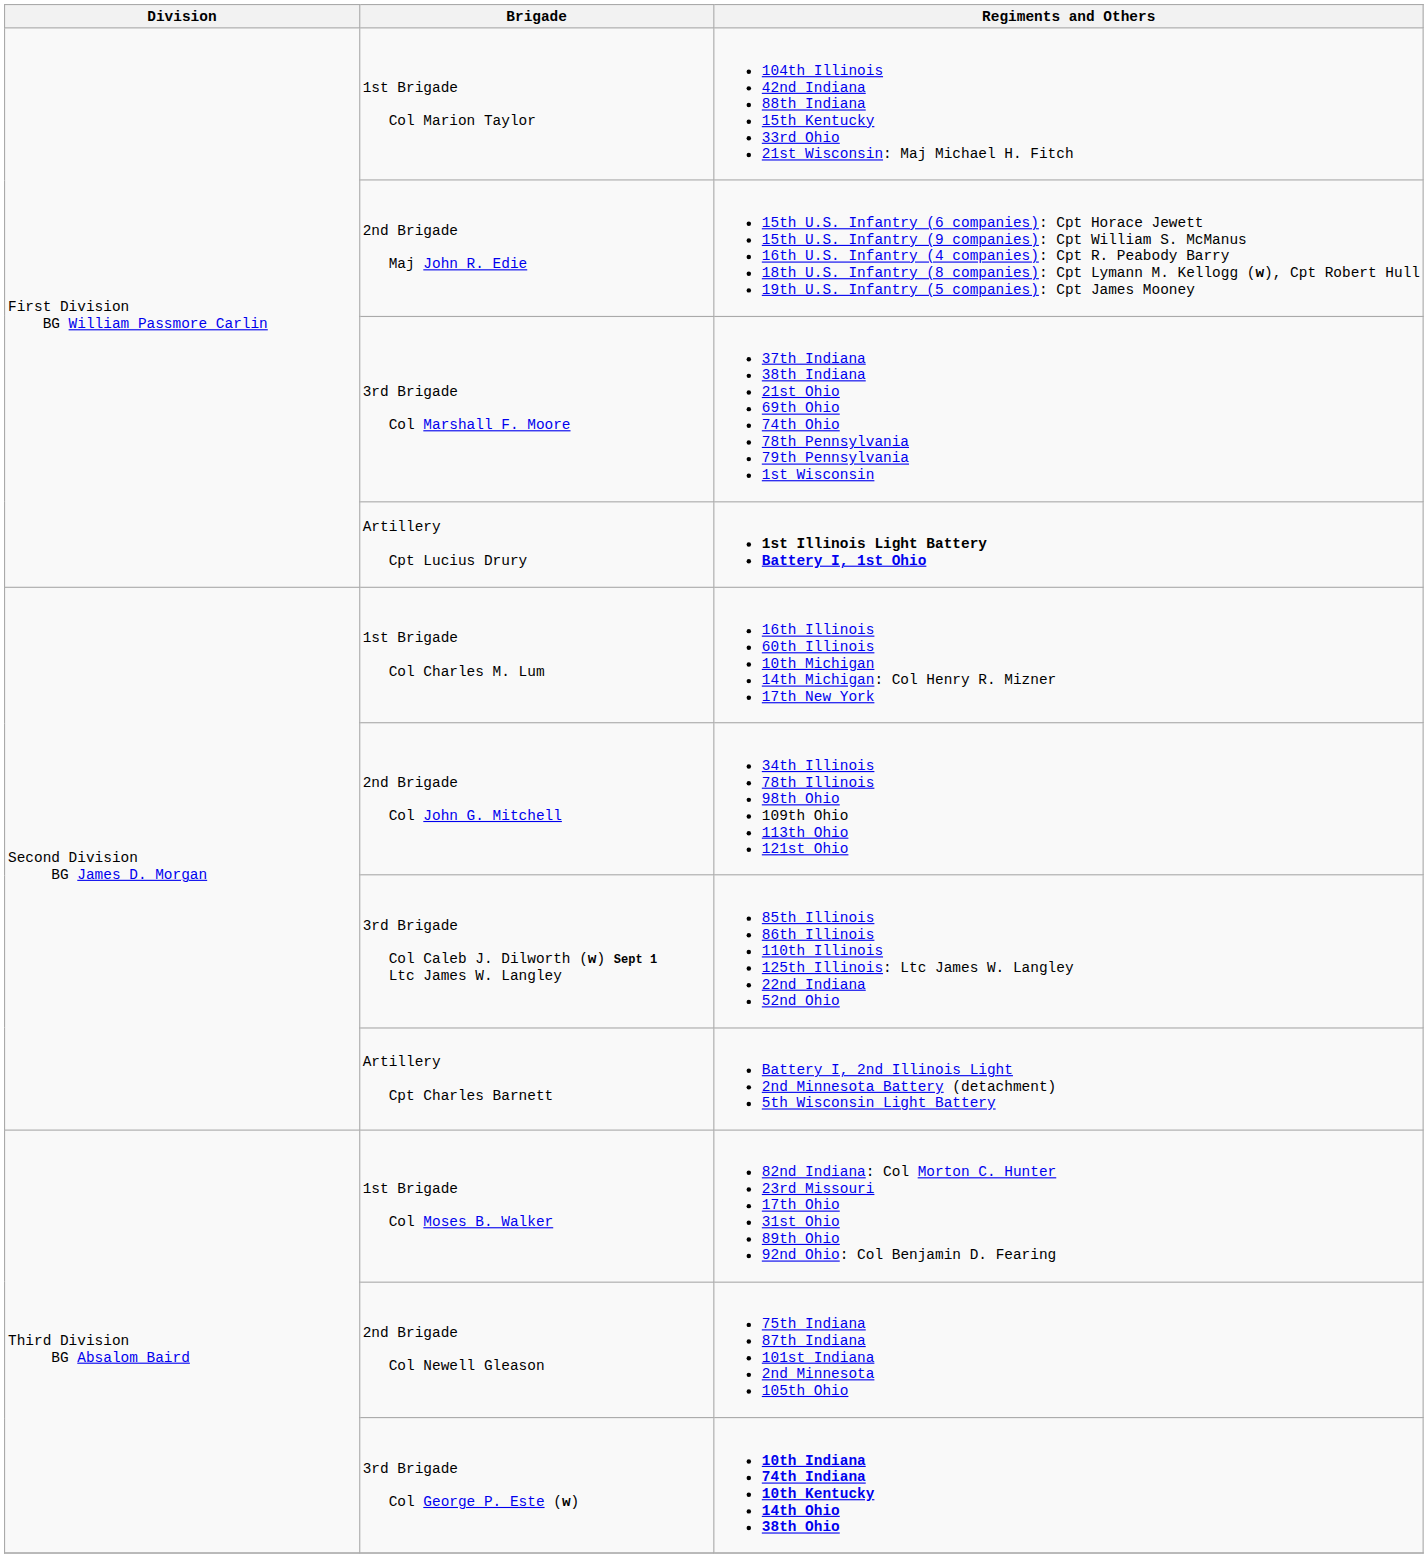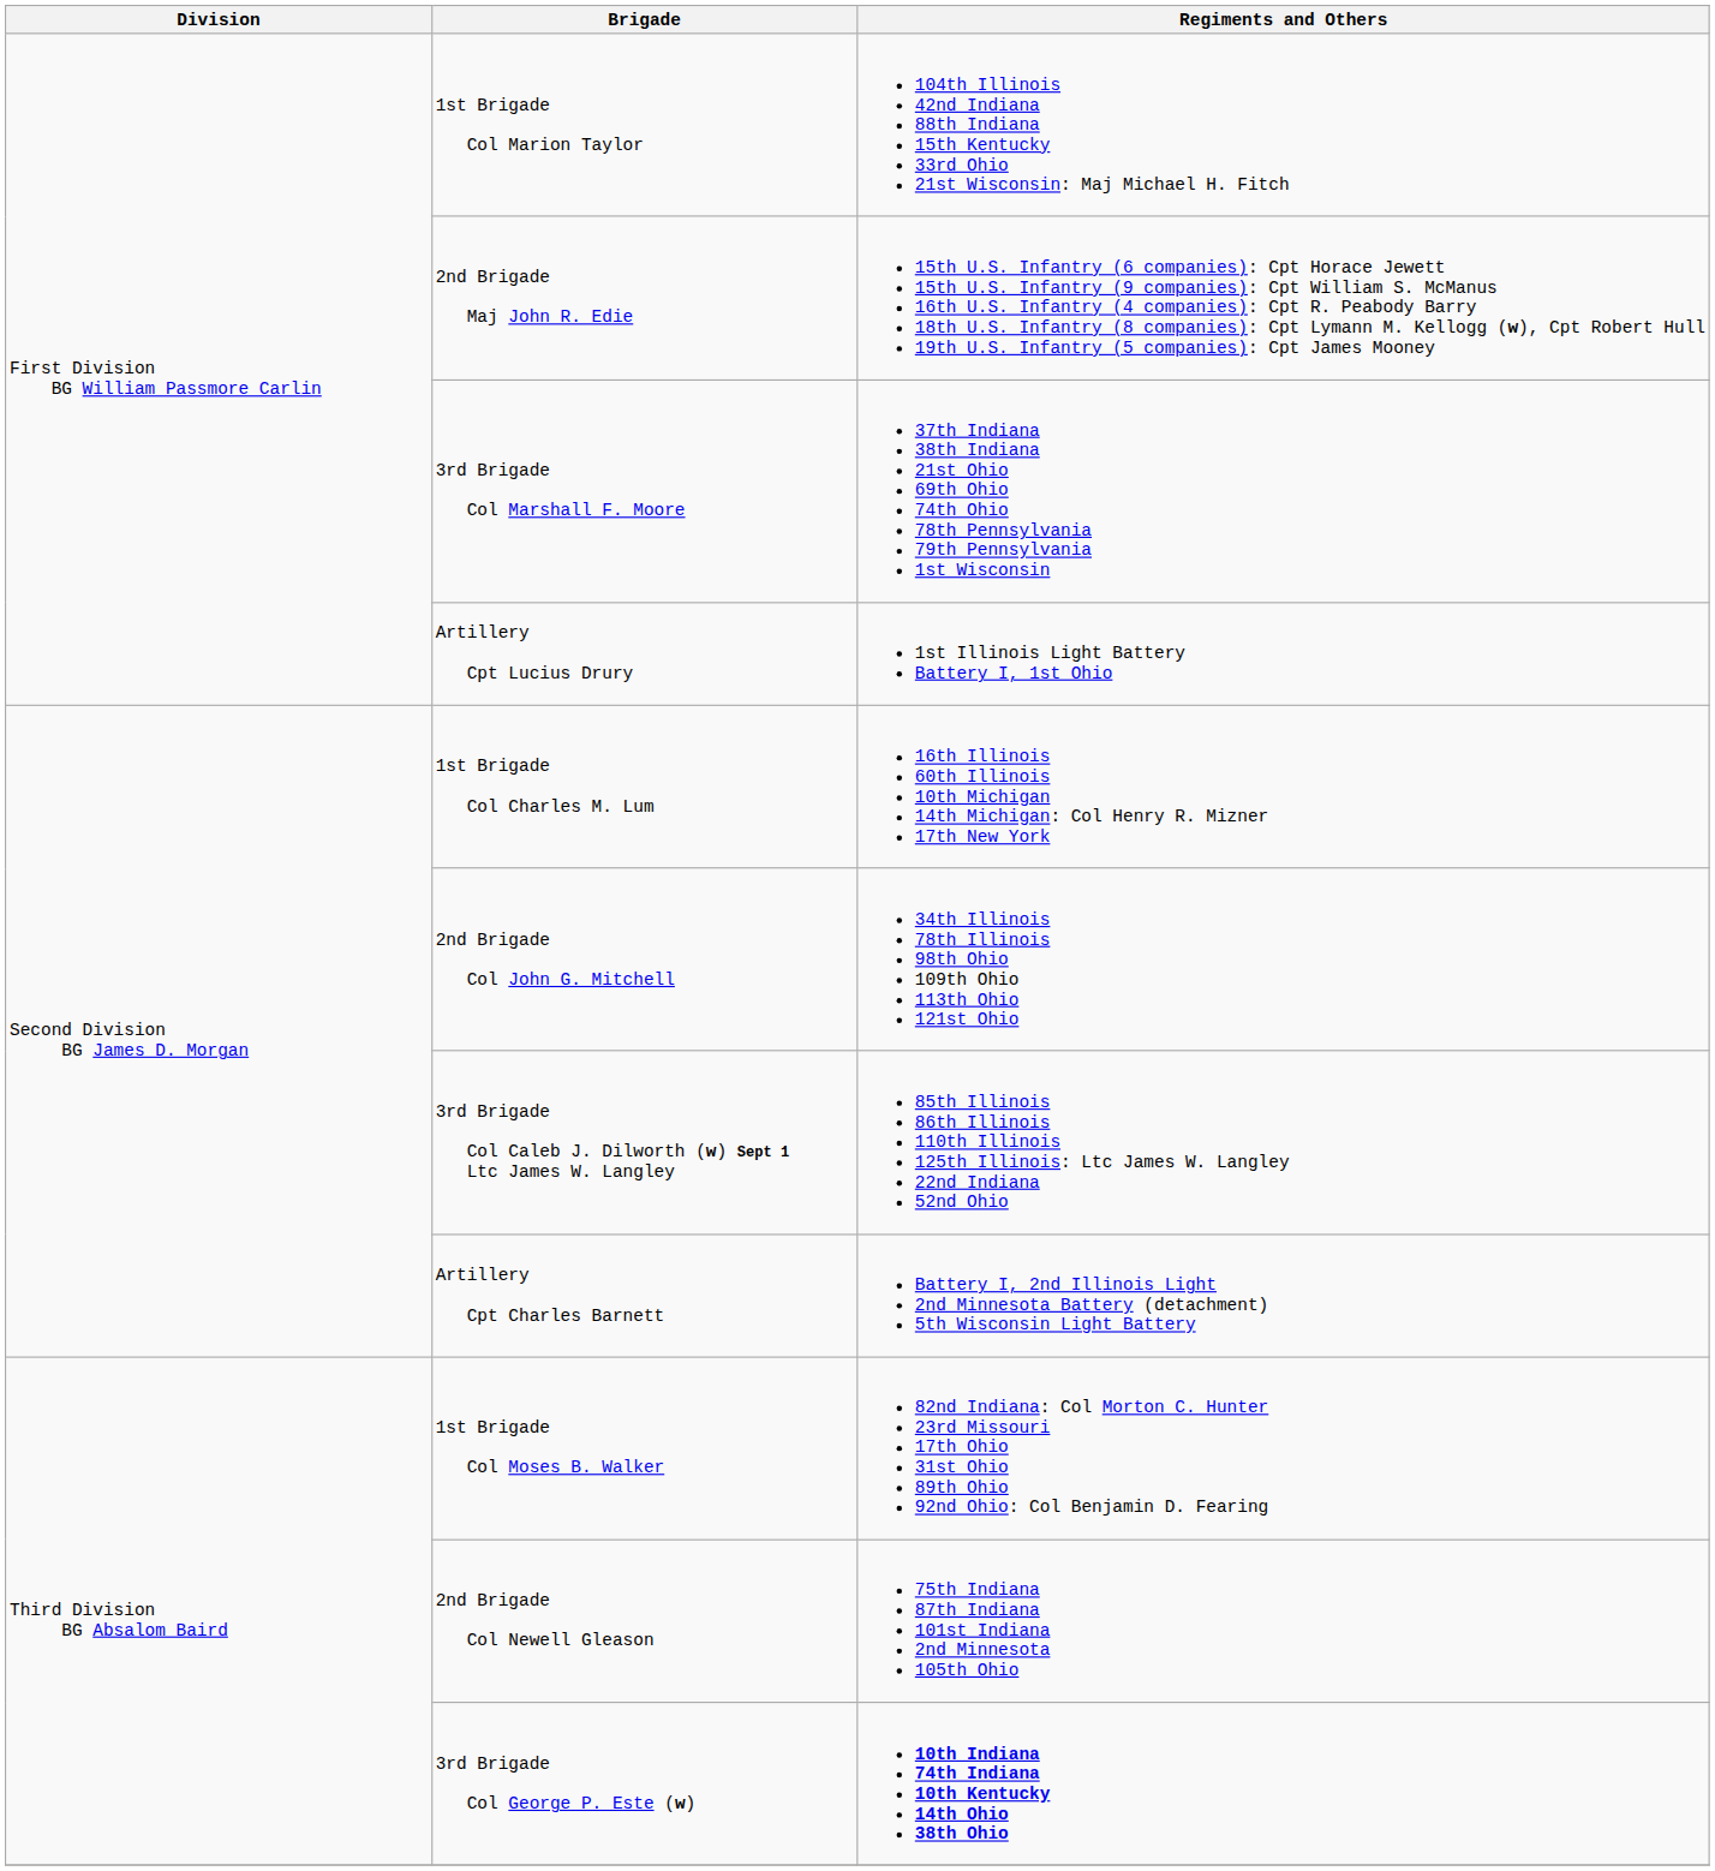Artillery Cpt Lucius Drury | Regiments and Others: bold -> normal
